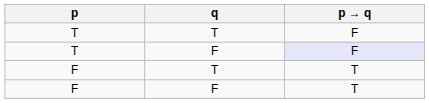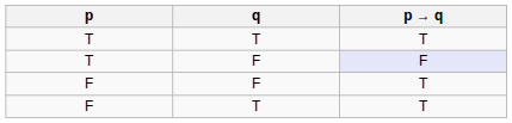row 2 | p → q: F -> T
row 4 | q: T -> F
row 5 | q: F -> T
